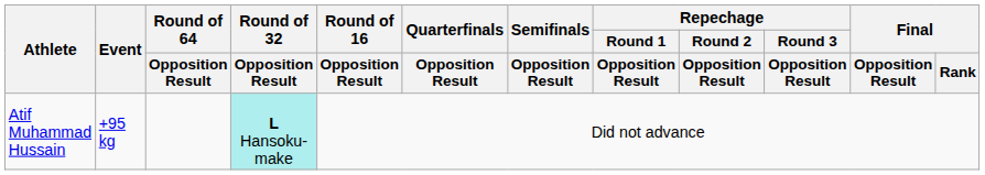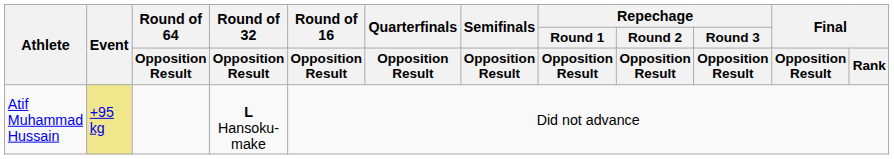Atif Muhammad Hussain | Event: no background -> khaki background
Atif Muhammad Hussain | Round of 32 / Opposition Result: paleturquoise background -> no background
